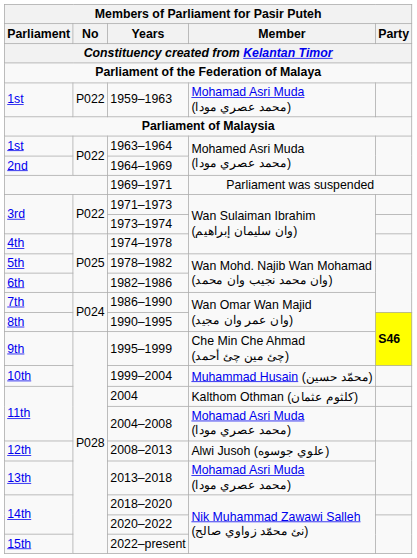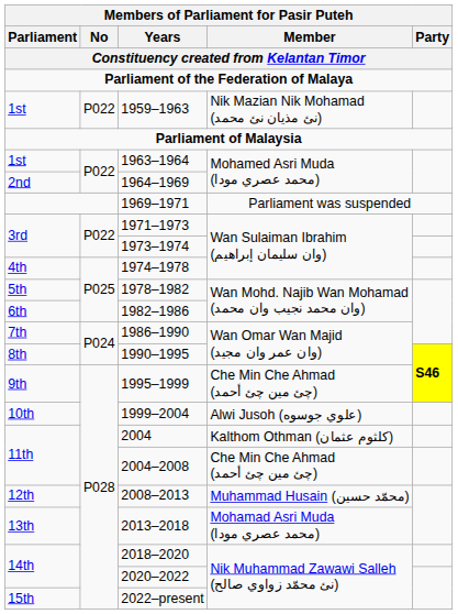1959–1963 | Member: Mohamad Asri Muda (محمد عصري مودا) -> Nik Mazian Nik Mohamad (نئ مذيان نئ محمد)
1999–2004 | Member: Muhammad Husain (محمّد حسين) -> Alwi Jusoh (علوي جوسوه)
2004–2008 | Member: Mohamad Asri Muda (محمد عصري مودا) -> Che Min Che Ahmad (چئ مين چئ أحمد)
2008–2013 | Member: Alwi Jusoh (علوي جوسوه) -> Muhammad Husain (محمّد حسين)
